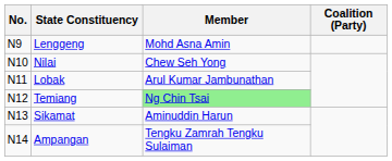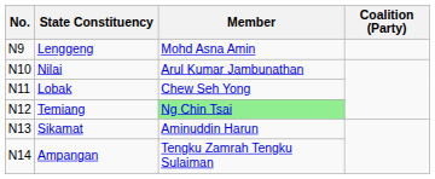Nilai | Member: Chew Seh Yong -> Arul Kumar Jambunathan
Lobak | Member: Arul Kumar Jambunathan -> Chew Seh Yong
